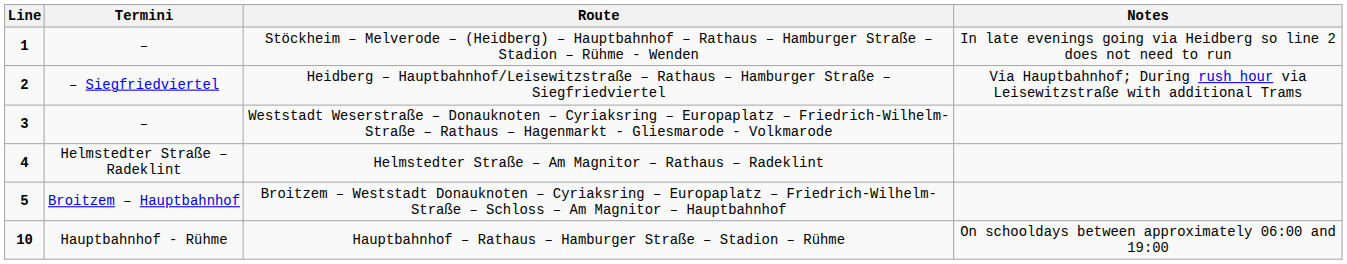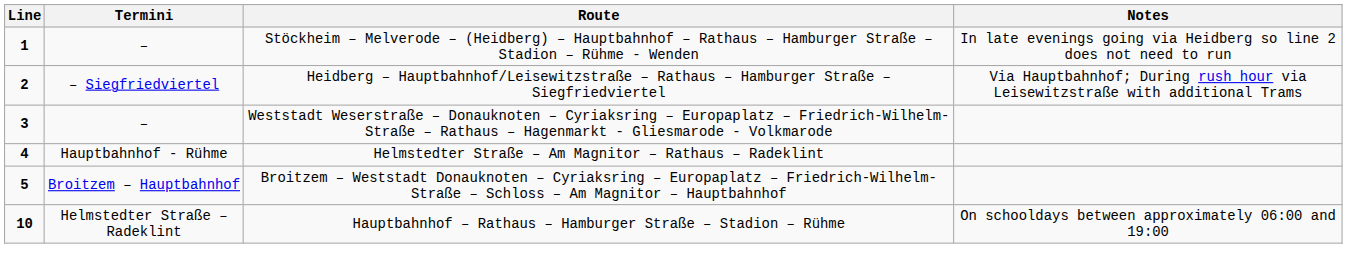Helmstedter Straße – Am Magnitor – Rathaus – Radeklint | Termini: Helmstedter Straße – Radeklint -> Hauptbahnhof - Rühme
Hauptbahnhof – Rathaus – Hamburger Straße – Stadion – Rühme | Termini: Hauptbahnhof - Rühme -> Helmstedter Straße – Radeklint
